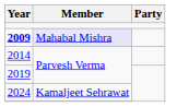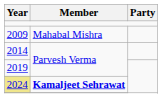2009 | Year: bold -> normal
2009 | Member: lavender background -> no background
2024 | Year: no background -> khaki background
2024 | Member: normal -> bold
